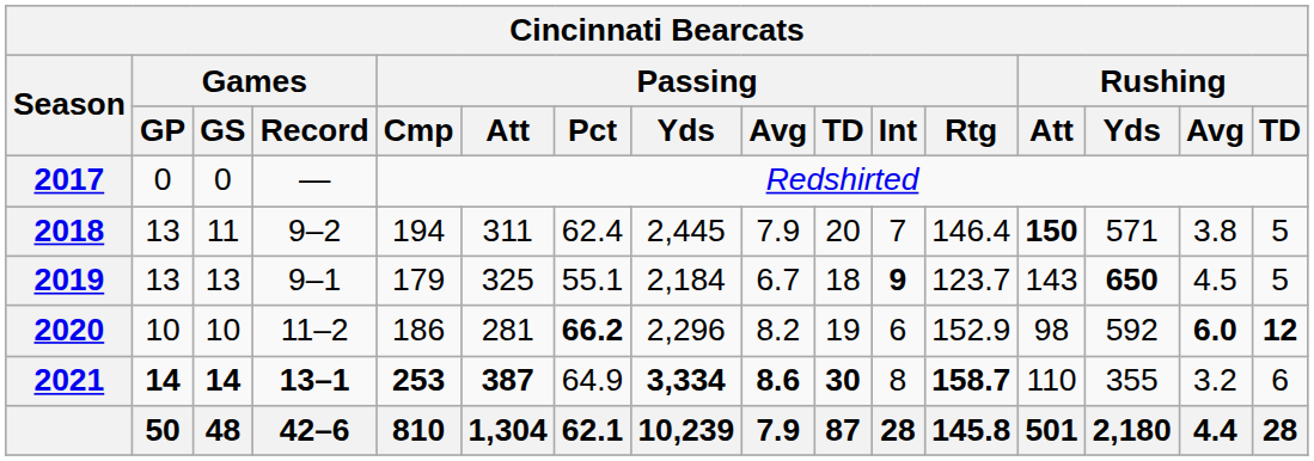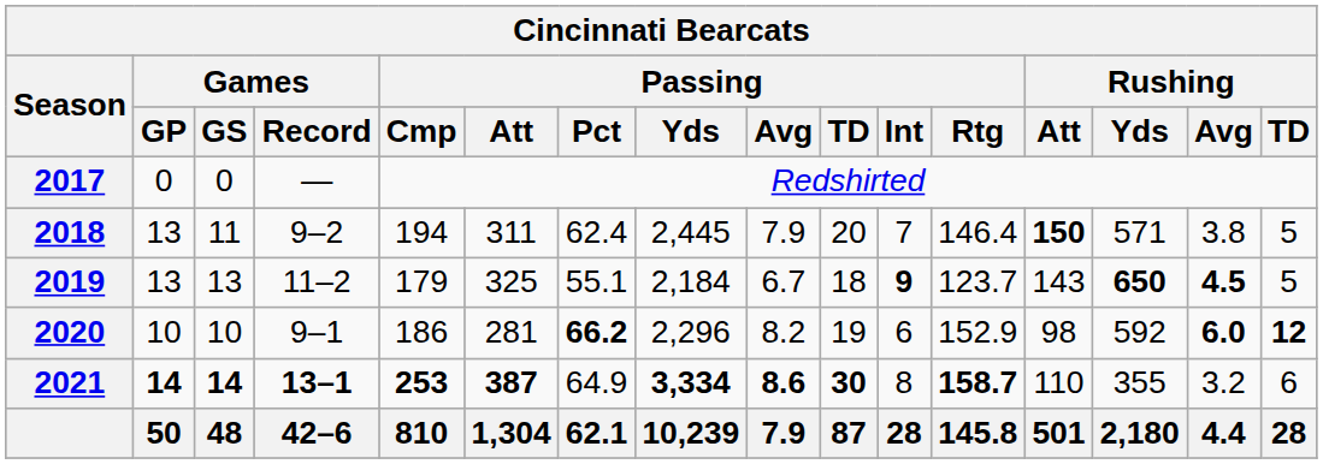2019 | Cincinnati Bearcats / Games / Record: 9–1 -> 11–2
2019 | Cincinnati Bearcats / Rushing / Avg: normal -> bold
2020 | Cincinnati Bearcats / Games / Record: 11–2 -> 9–1
